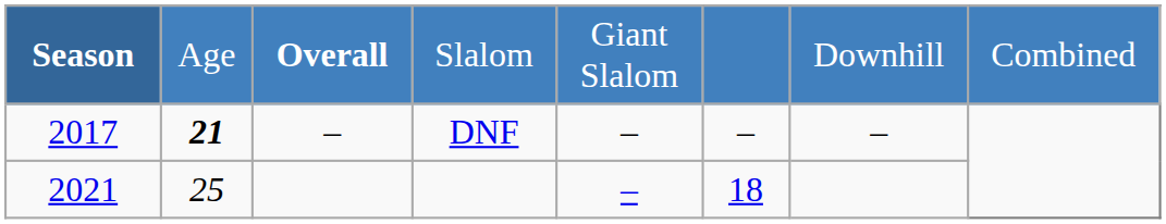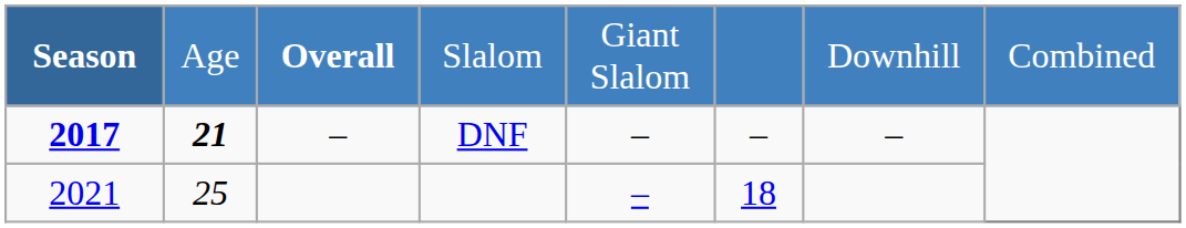DNF | Season: normal -> bold
